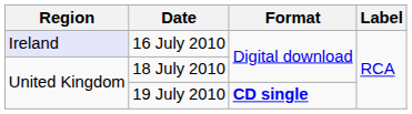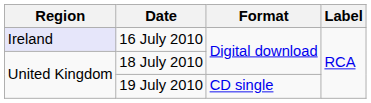19 July 2010 | Format: bold -> normal
